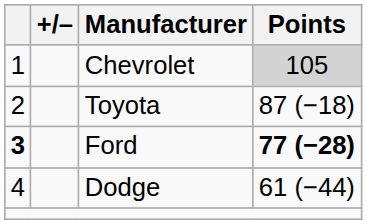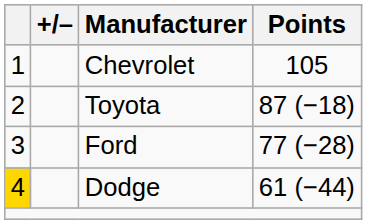Chevrolet | Points: lightgrey background -> no background
Ford | column 1: bold -> normal
Ford | Points: bold -> normal
Dodge | column 1: no background -> gold background
